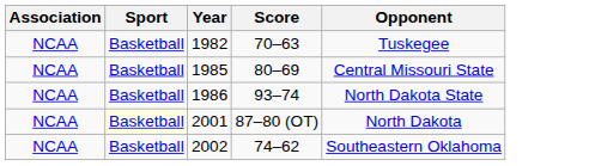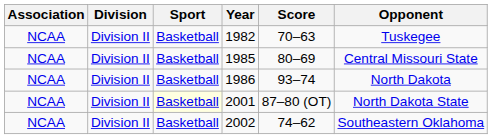+ column: Division | Division II | Division II | Division II | Division II | Division II
1986 | Opponent: North Dakota State -> North Dakota
2001 | Opponent: North Dakota -> North Dakota State
